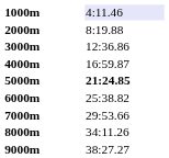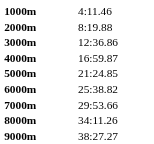1000m | column 2: lavender background -> no background
5000m | column 2: bold -> normal
